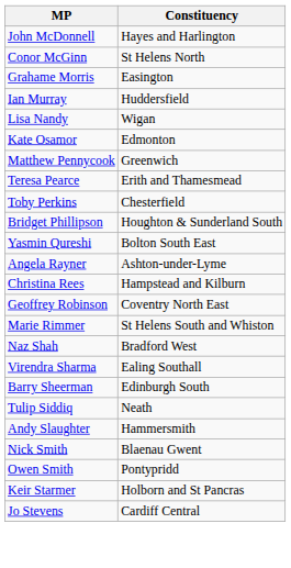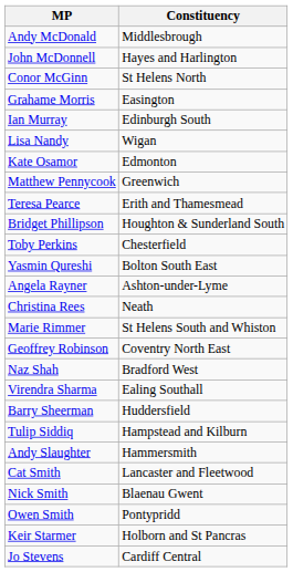+ row: Andy McDonald | Middlesbrough
Ian Murray | Constituency: Huddersfield -> Edinburgh South
rows swapped: Toby Perkins <-> Bridget Phillipson
Christina Rees | Constituency: Hampstead and Kilburn -> Neath
rows swapped: Marie Rimmer <-> Geoffrey Robinson
Barry Sheerman | Constituency: Edinburgh South -> Huddersfield
Tulip Siddiq | Constituency: Neath -> Hampstead and Kilburn
+ row: Cat Smith | Lancaster and Fleetwood
